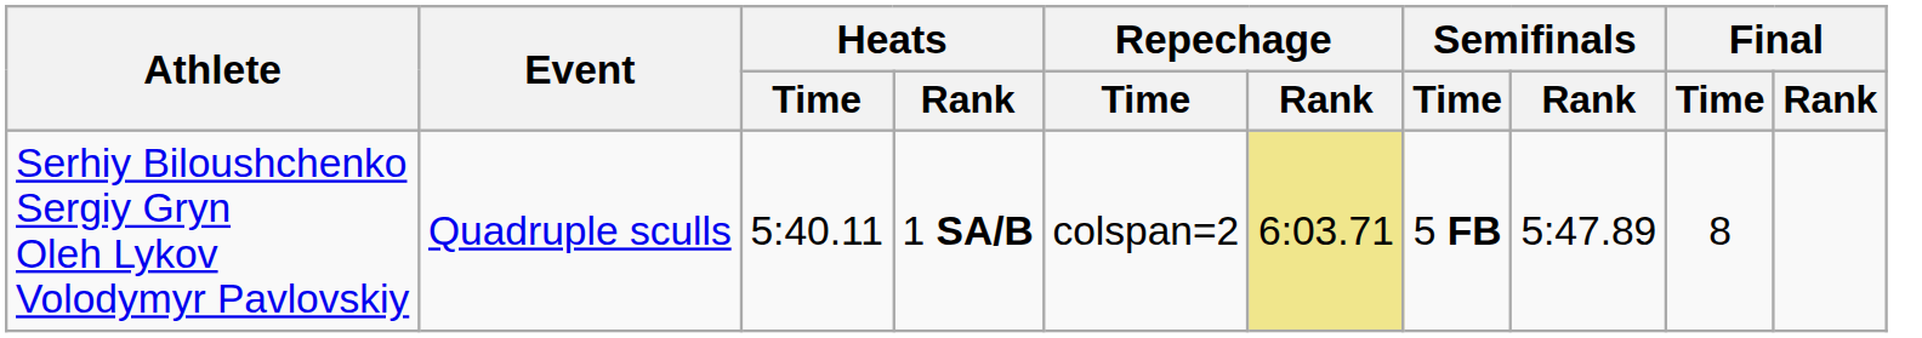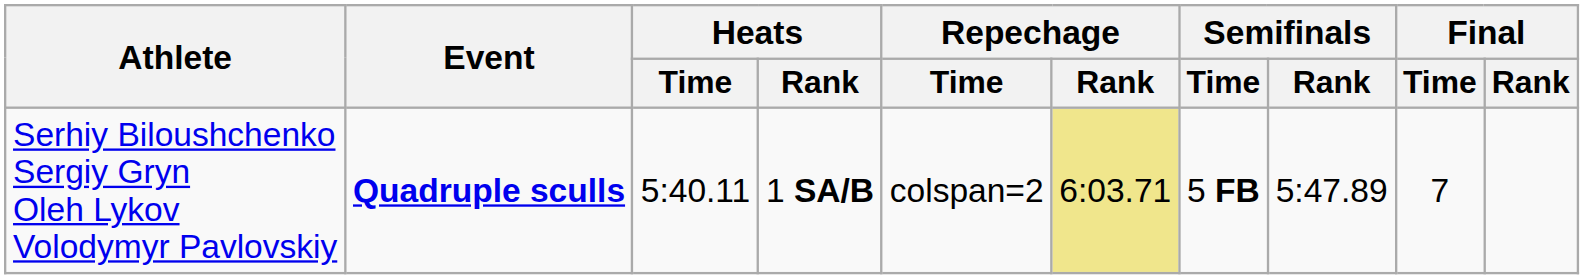row 3 | Event: normal -> bold
row 3 | Final / Time: 8 -> 7
